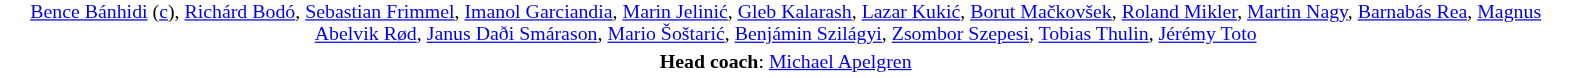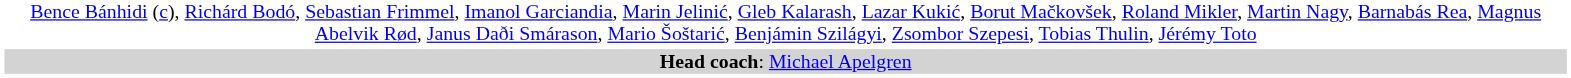row 2 | column 1: no background -> lightgrey background
